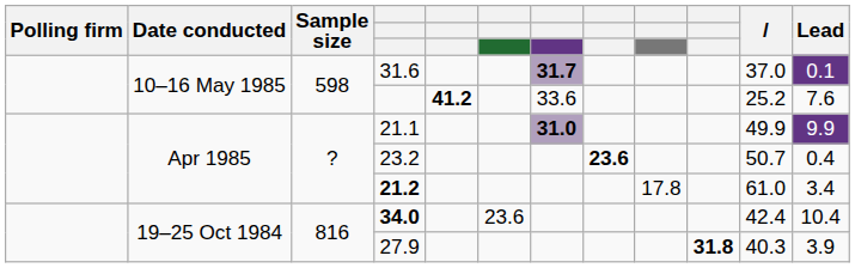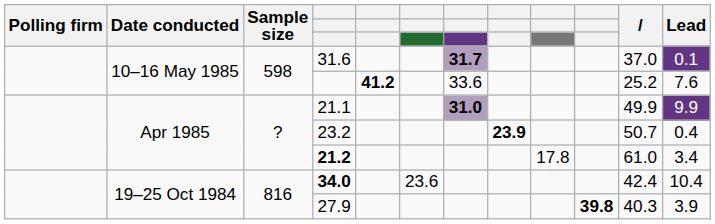23.2 | column 8: 23.6 -> 23.9
27.9 | column 10: 31.8 -> 39.8
